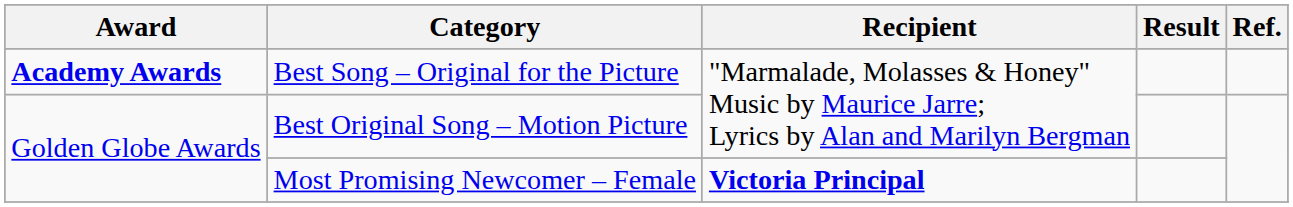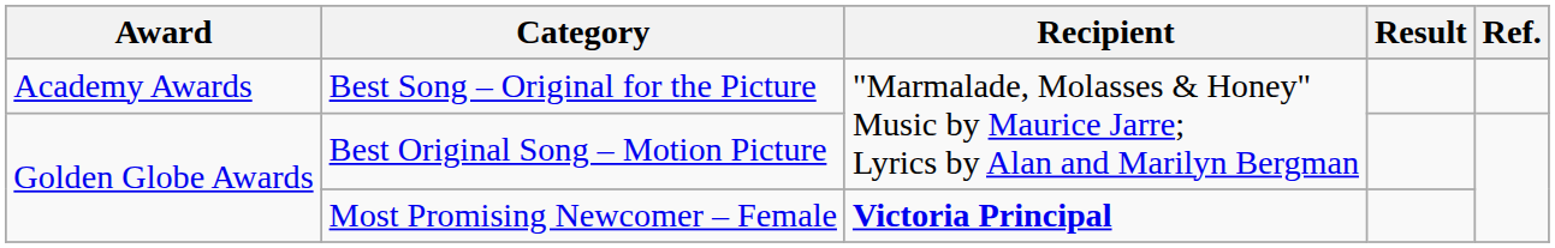Best Song – Original for the Picture | Award: bold -> normal
